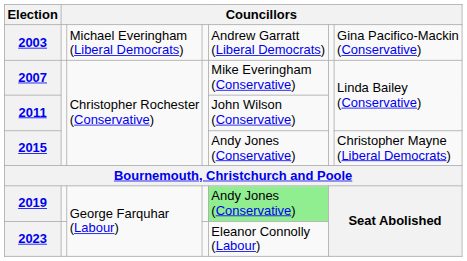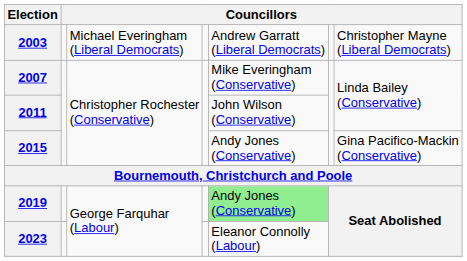2003 | column 7: Gina Pacifico-Mackin (Conservative) -> Christopher Mayne (Liberal Democrats)
2015 | column 7: Christopher Mayne (Liberal Democrats) -> Gina Pacifico-Mackin (Conservative)
